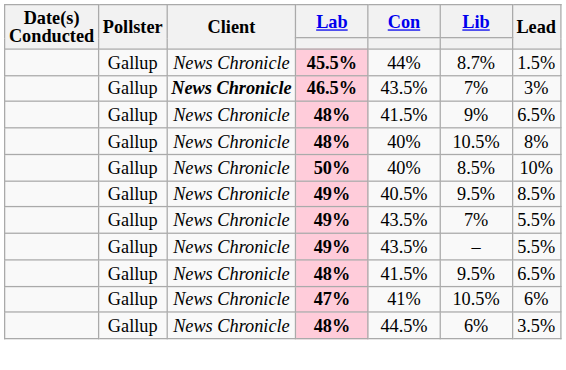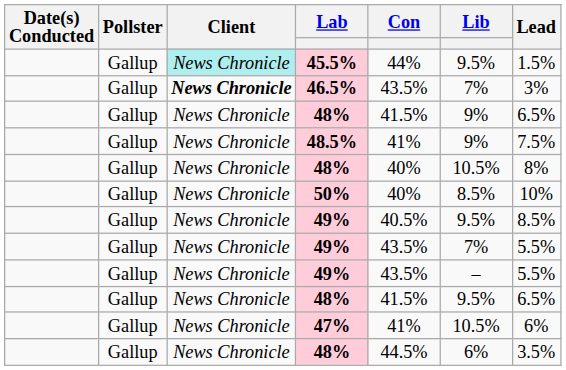45.5% | Client: no background -> paleturquoise background
45.5% | Lib: 8.7% -> 9.5%
+ row: Gallup | News Chronicle | 48.5% | 41% | 9% | 7.5%
